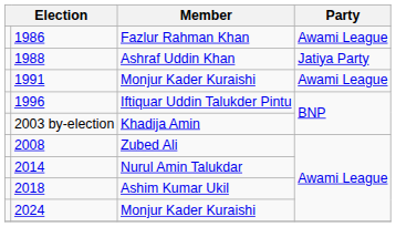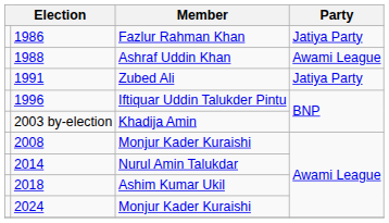1986 | Party: Awami League -> Jatiya Party
1988 | Party: Jatiya Party -> Awami League
1991 | Member: Monjur Kader Kuraishi -> Zubed Ali
1991 | Party: Awami League -> Jatiya Party
2008 | Member: Zubed Ali -> Monjur Kader Kuraishi
